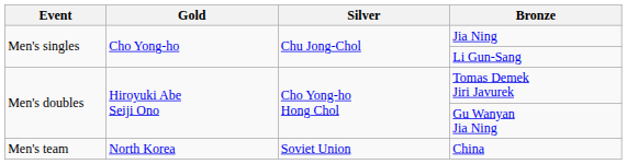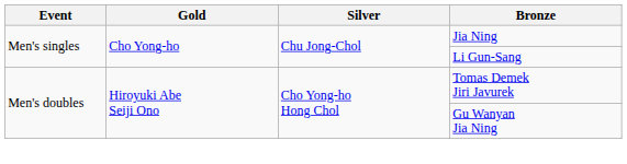- row: Men's team | North Korea | Soviet Union | China
